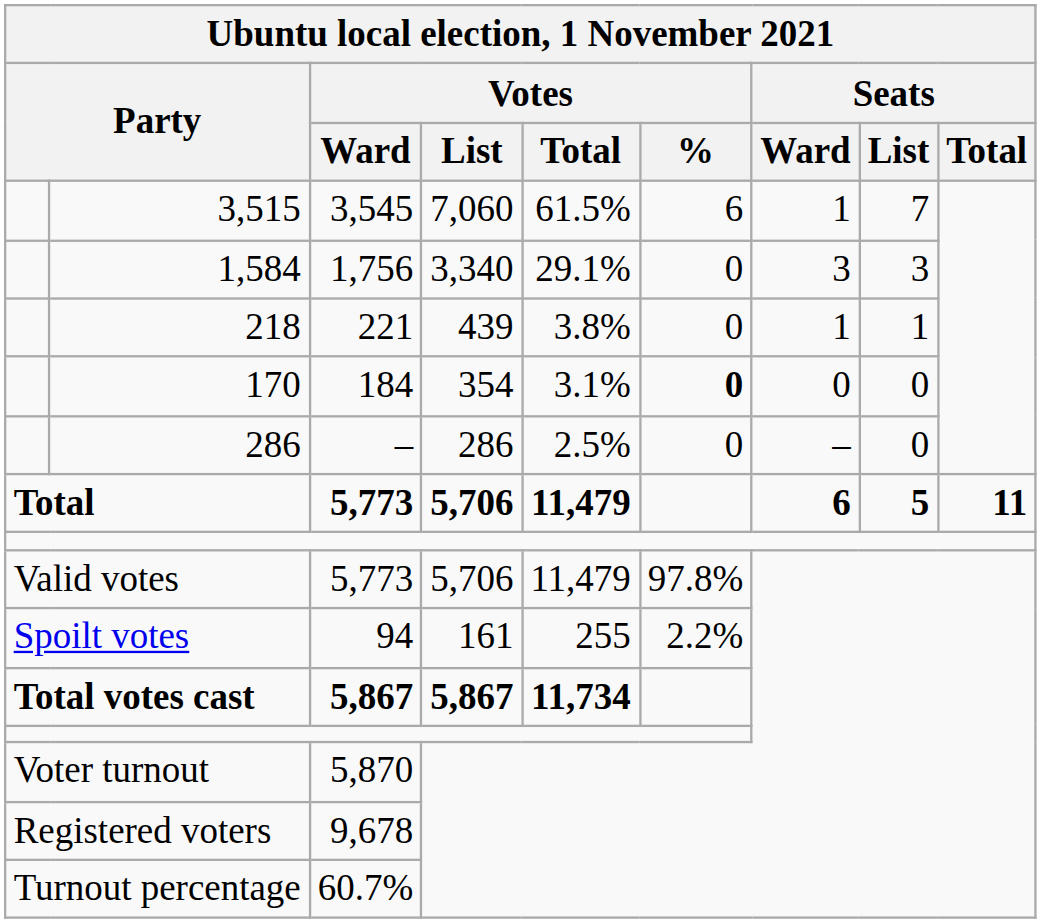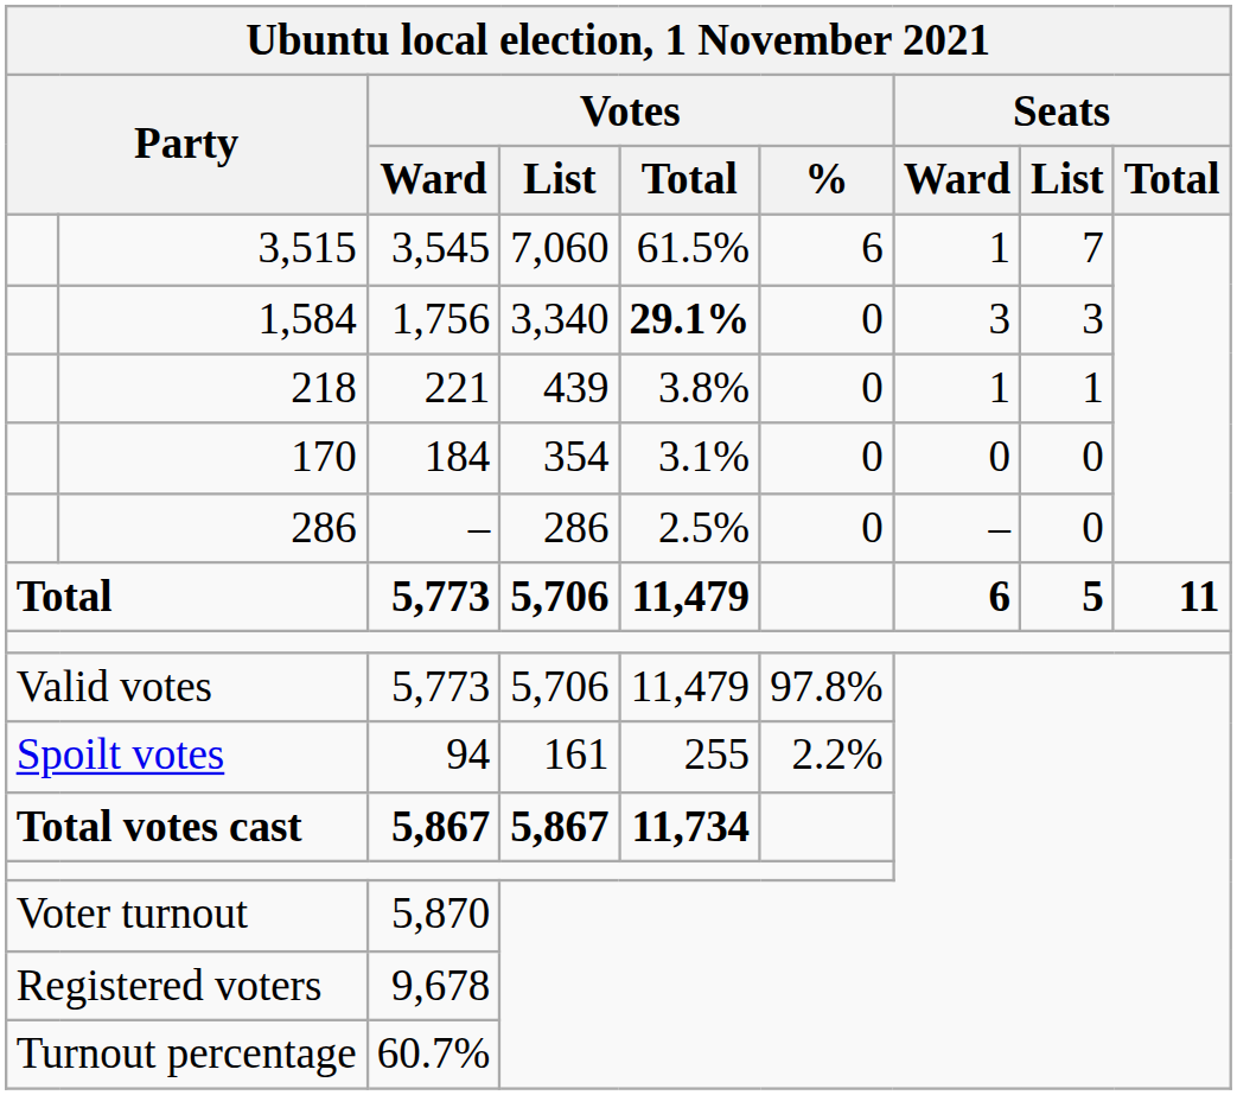1,584 | Votes / Total: normal -> bold
170 | Votes / %: bold -> normal
